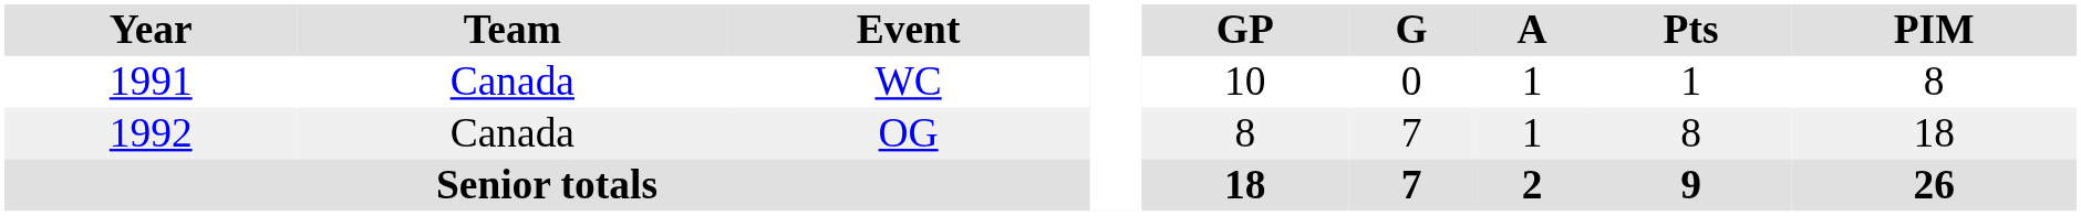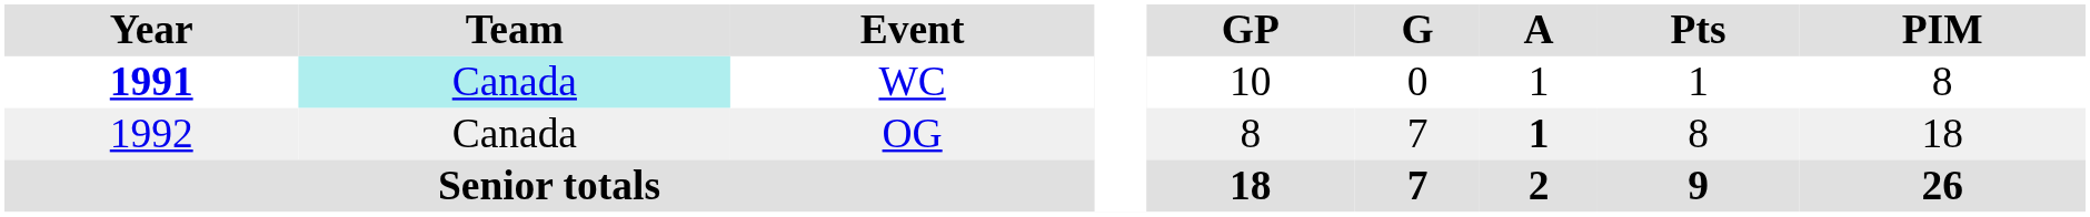WC | Year: normal -> bold
WC | Team: no background -> paleturquoise background
OG | A: normal -> bold
